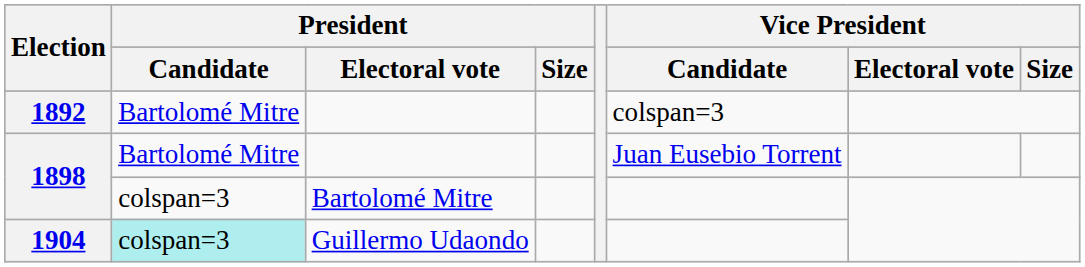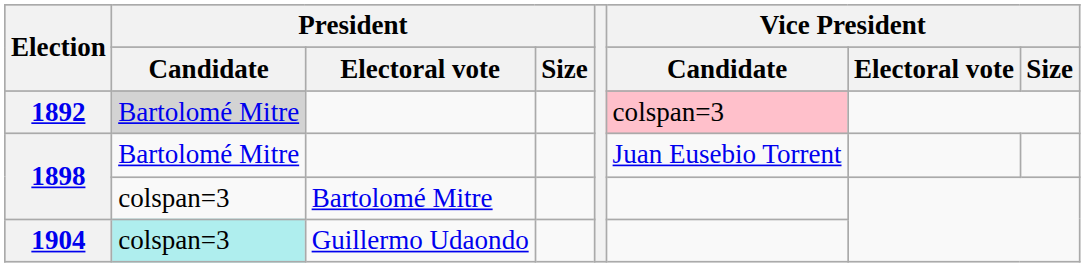1892 | President / Candidate: no background -> lightgrey background
1892 | Vice President / Candidate: no background -> pink background
